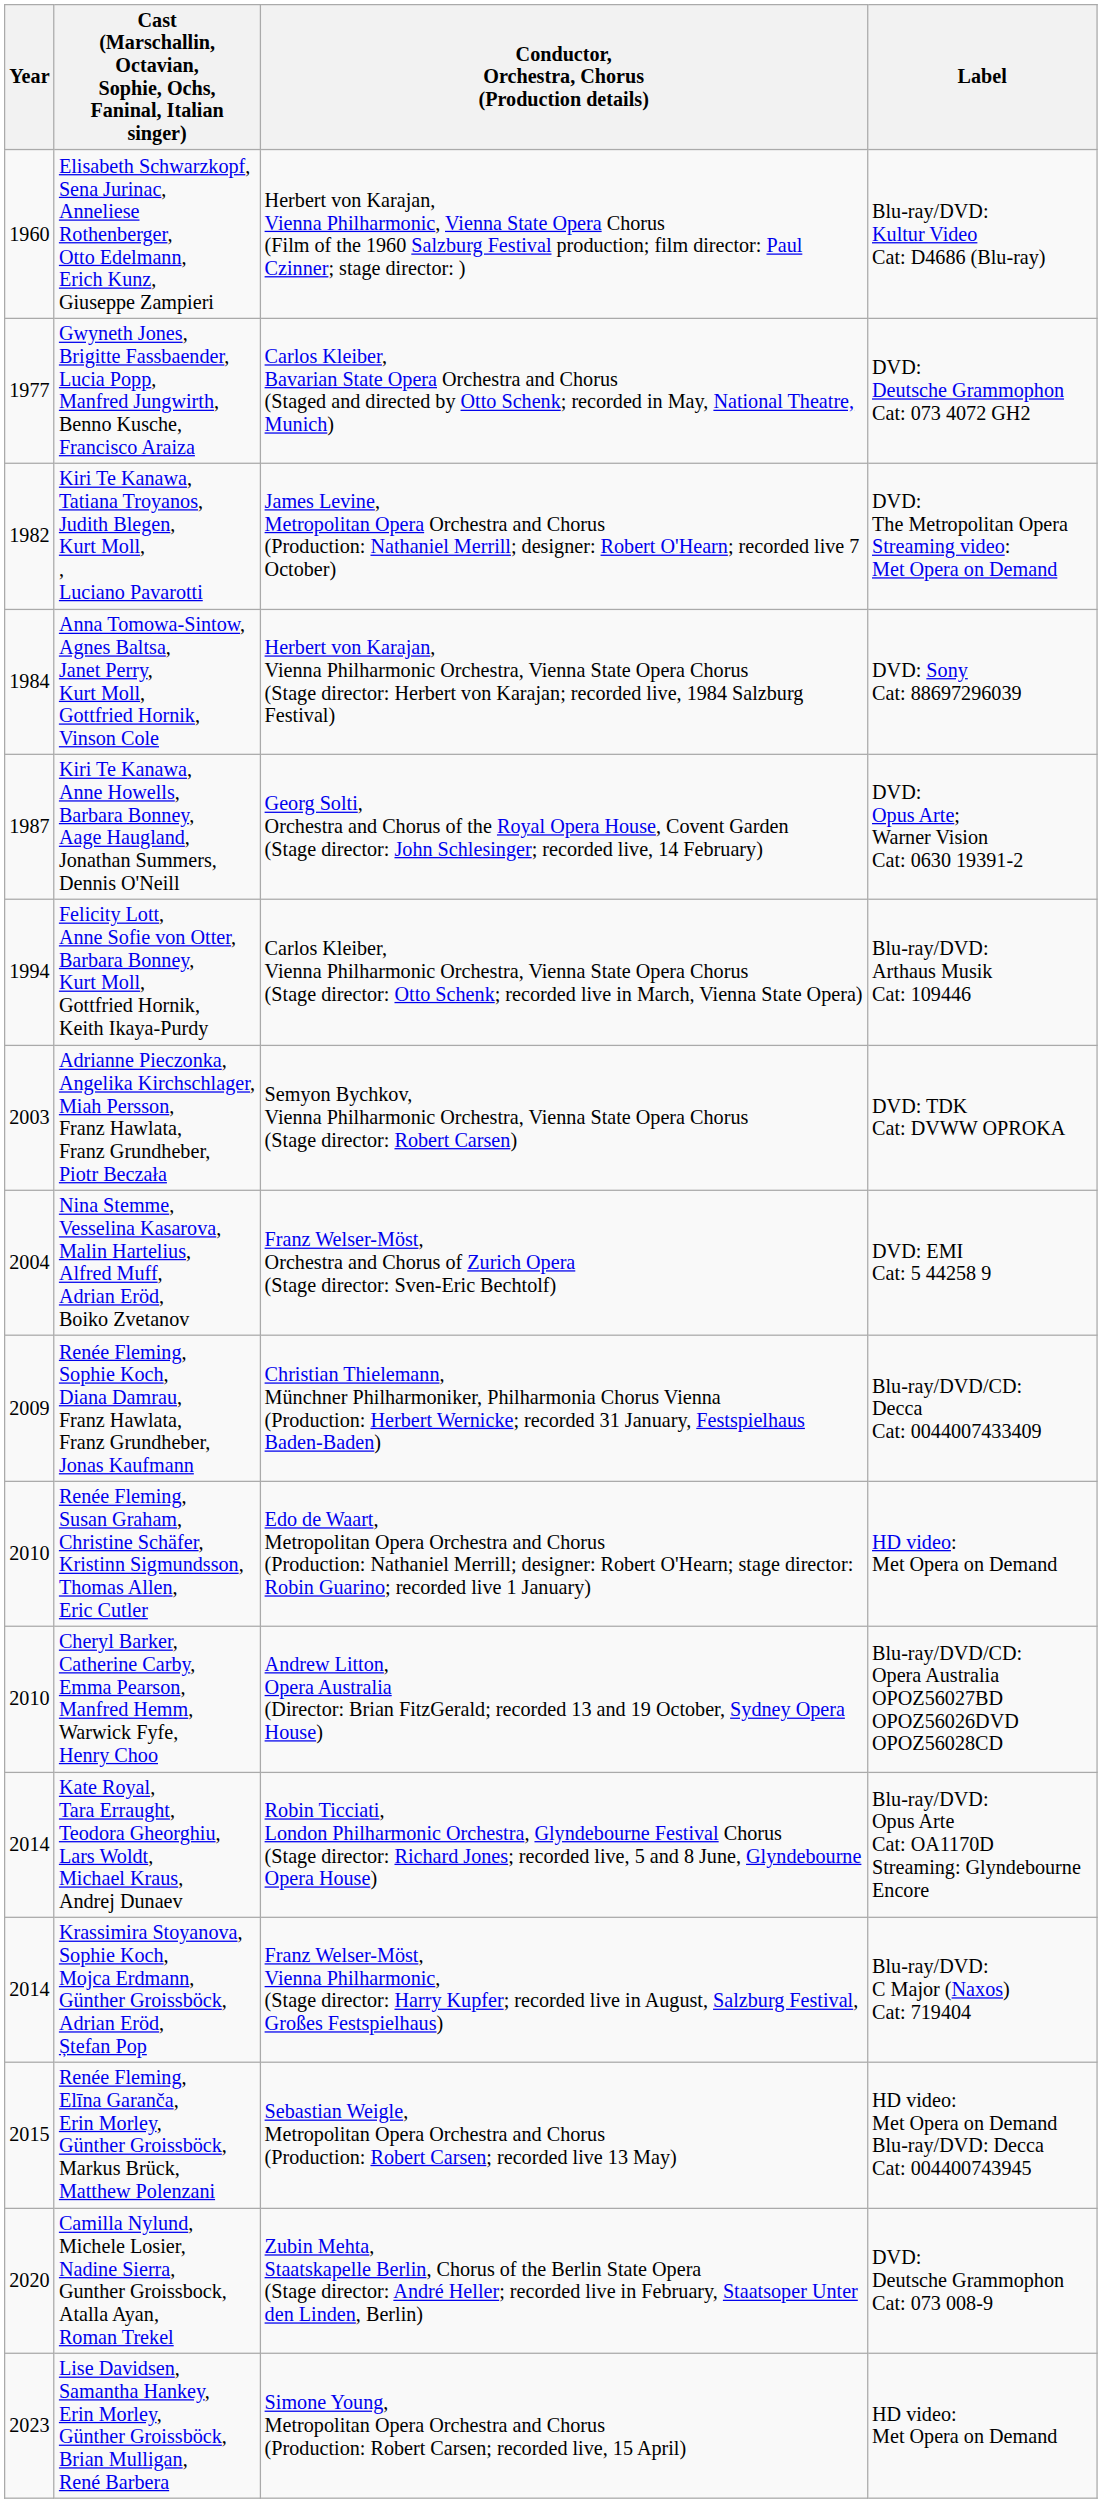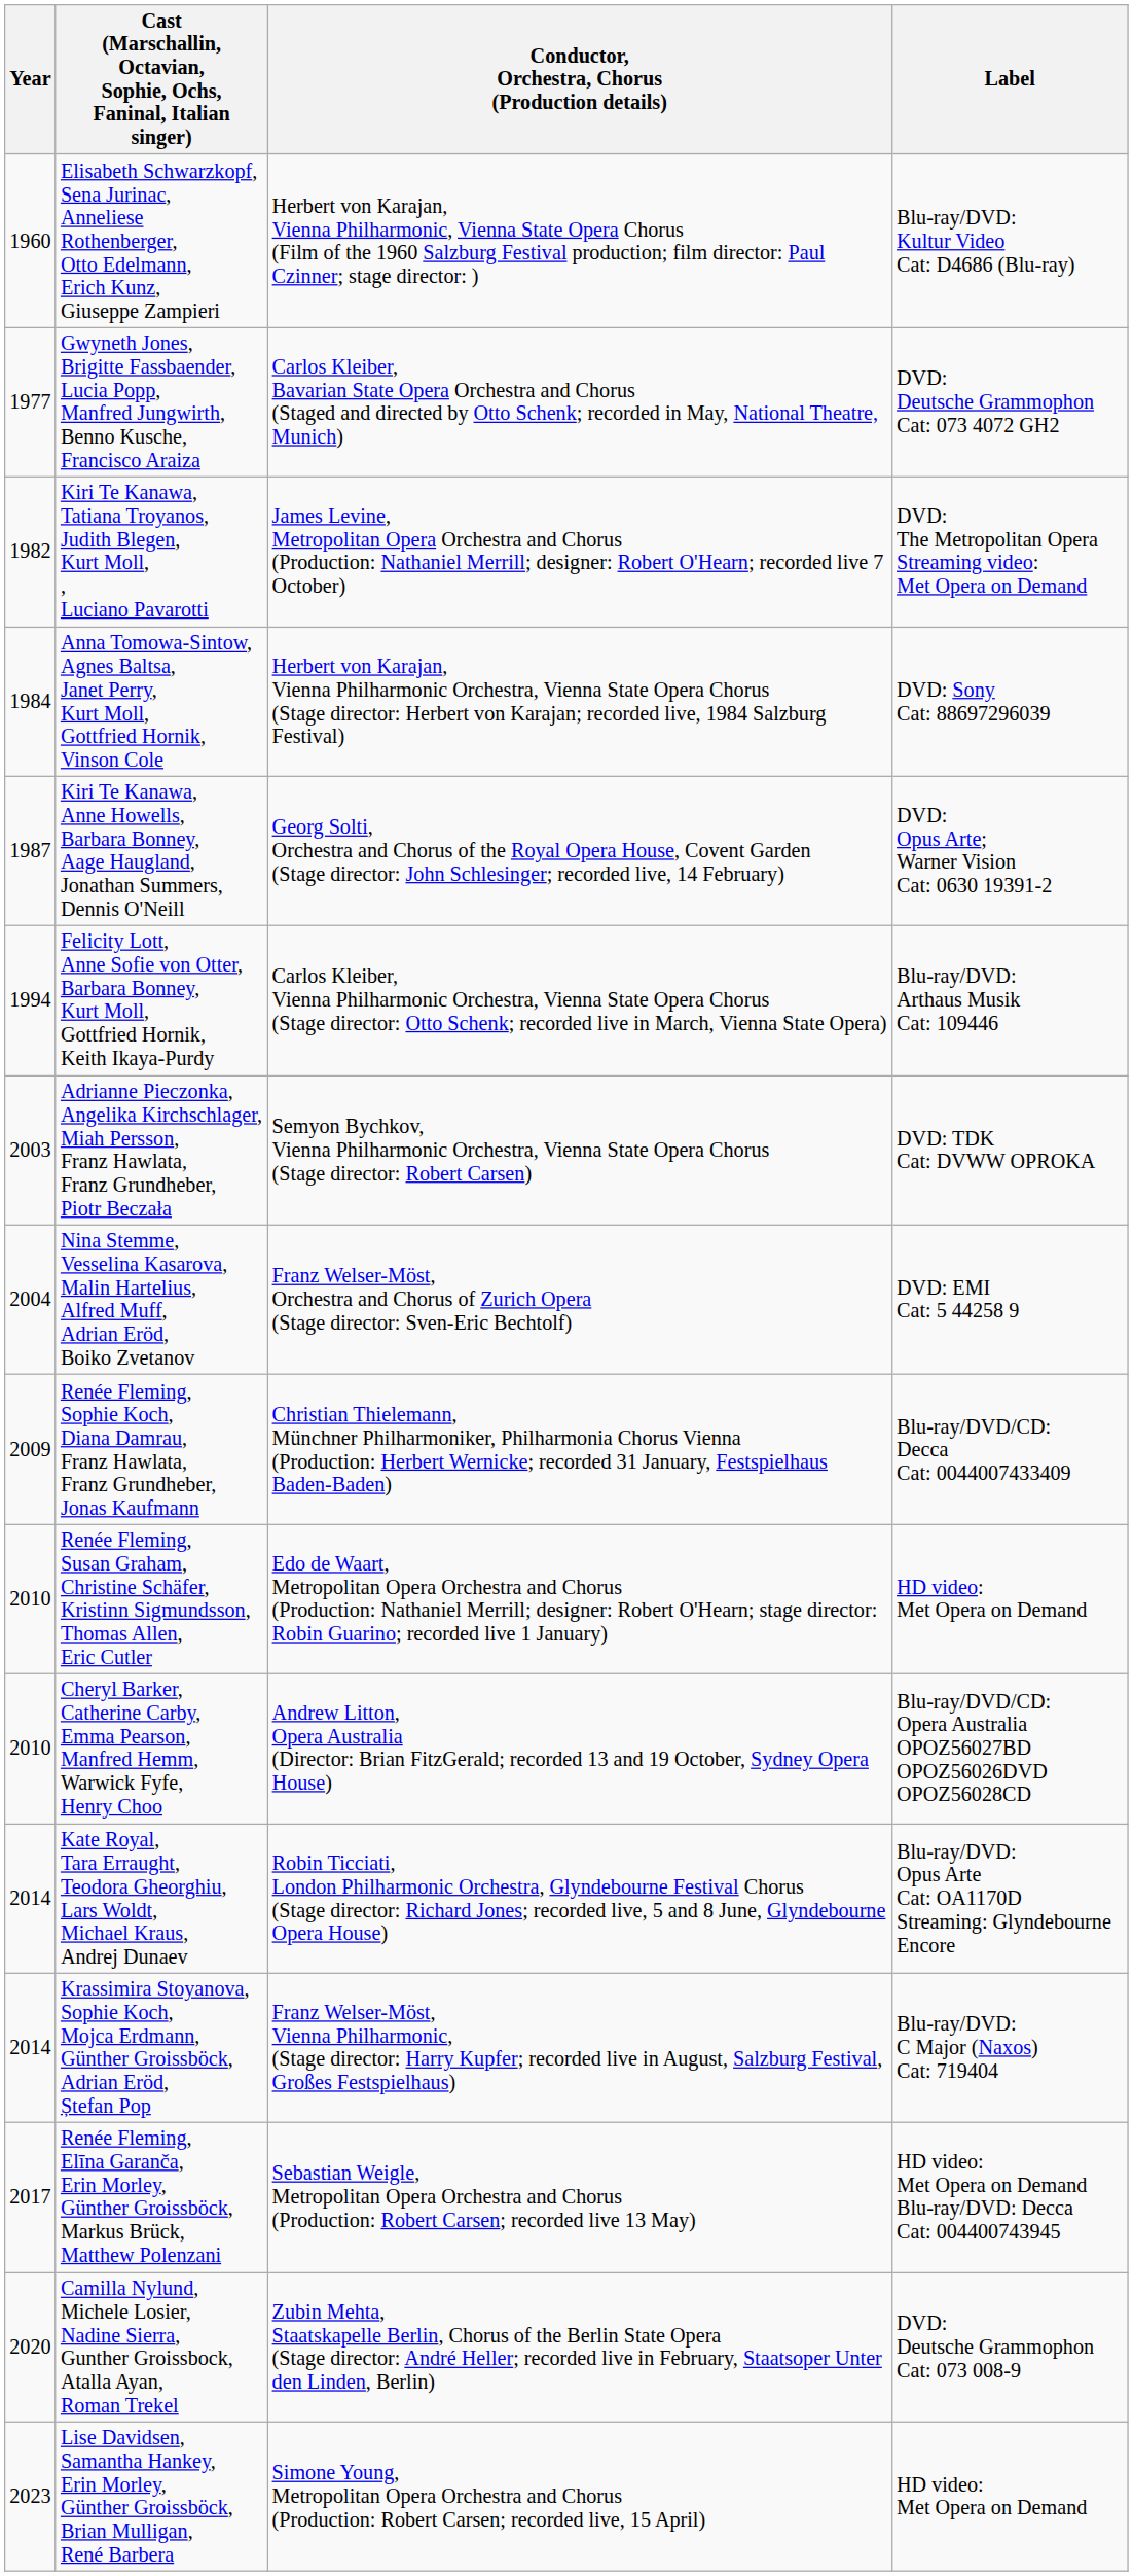row 15 | Year: 2015 -> 2017
